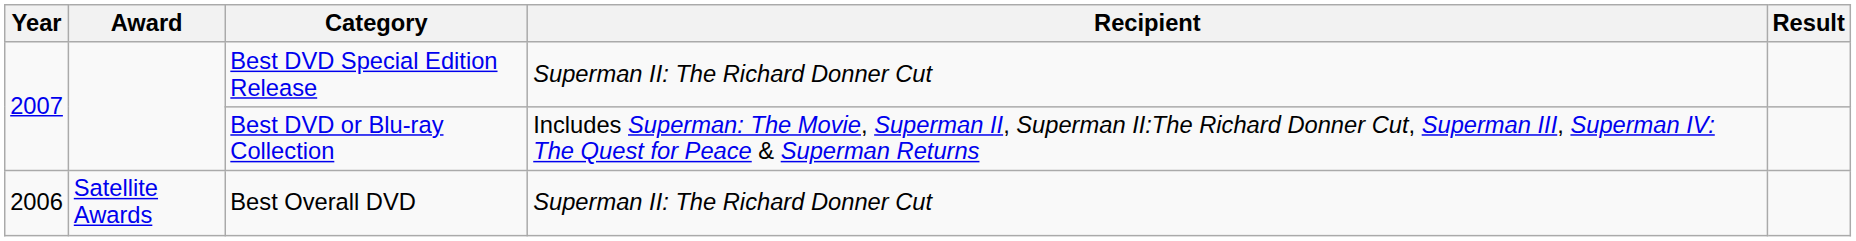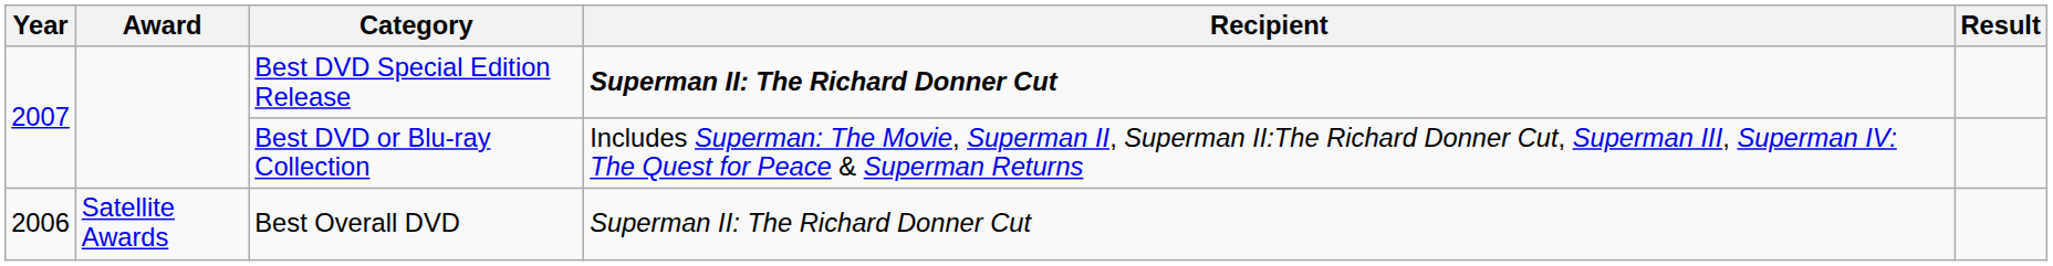Best DVD Special Edition Release | Recipient: normal -> bold
